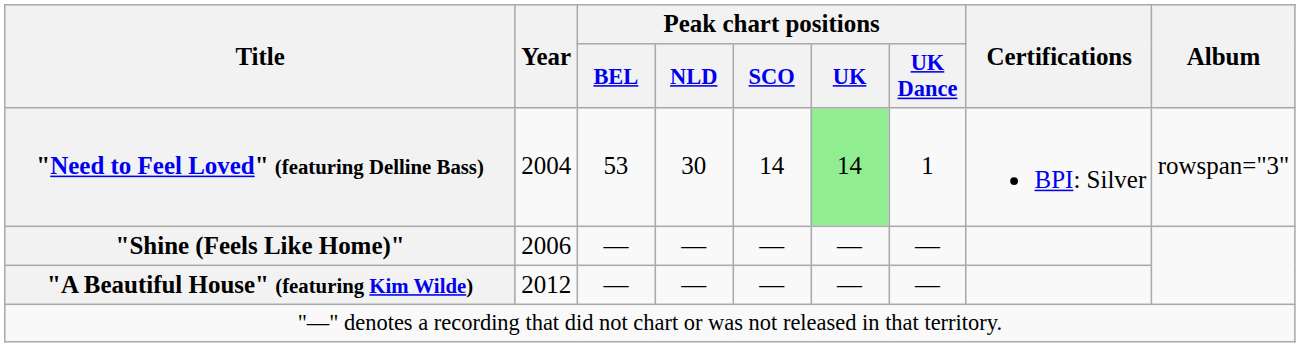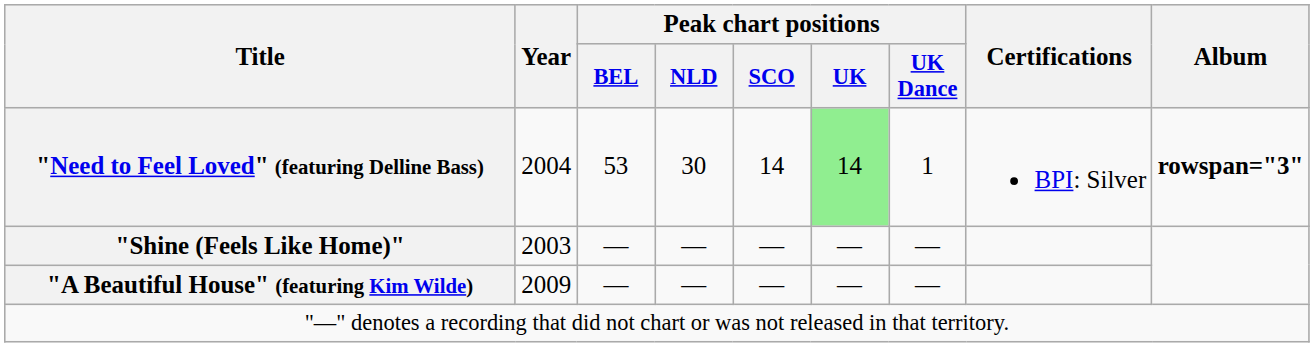"Need to Feel Loved" (featuring Delline Bass) | Album: normal -> bold
"Shine (Feels Like Home)" | Year: 2006 -> 2003
"A Beautiful House" (featuring Kim Wilde) | Year: 2012 -> 2009
